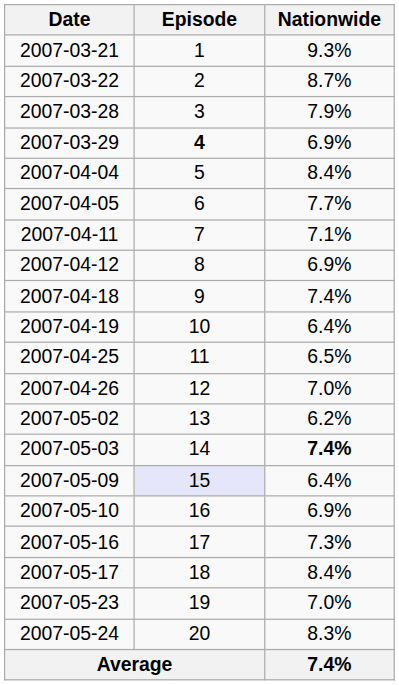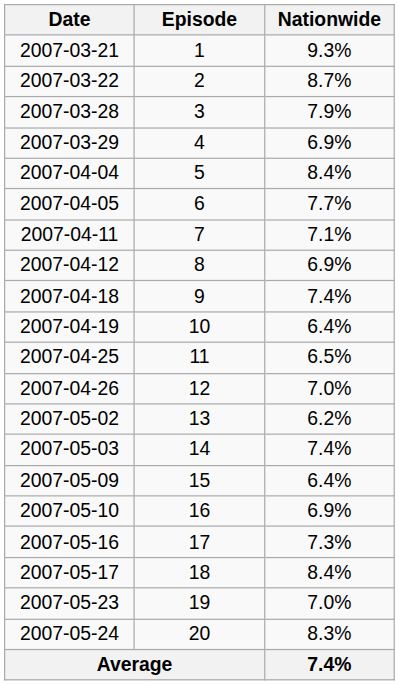2007-03-29 | Episode: bold -> normal
2007-05-03 | Nationwide: bold -> normal
2007-05-09 | Episode: lavender background -> no background
